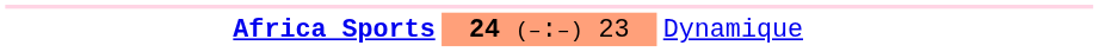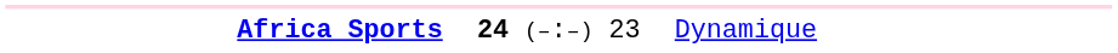Africa Sports | column 2: lightsalmon background -> no background
